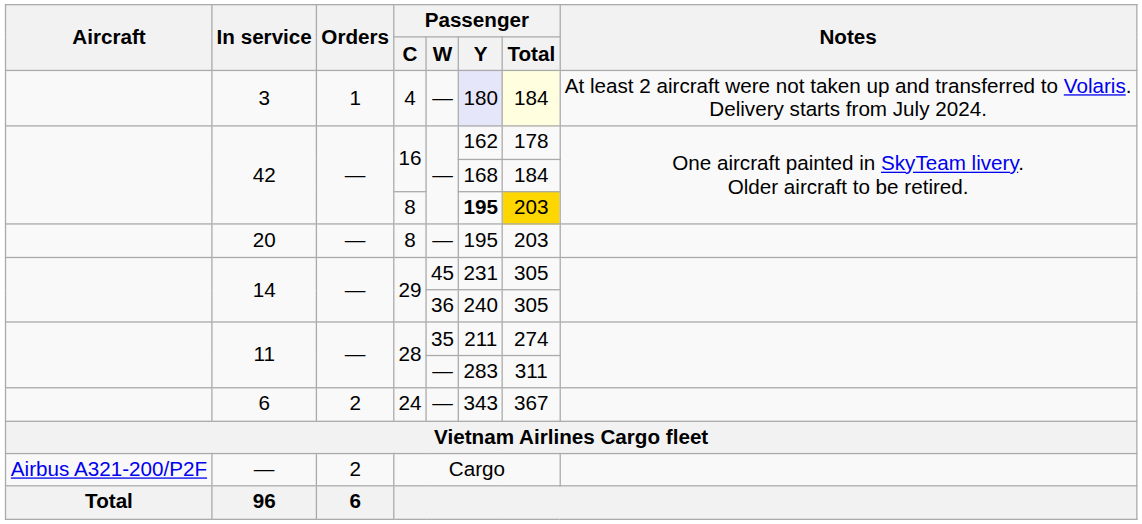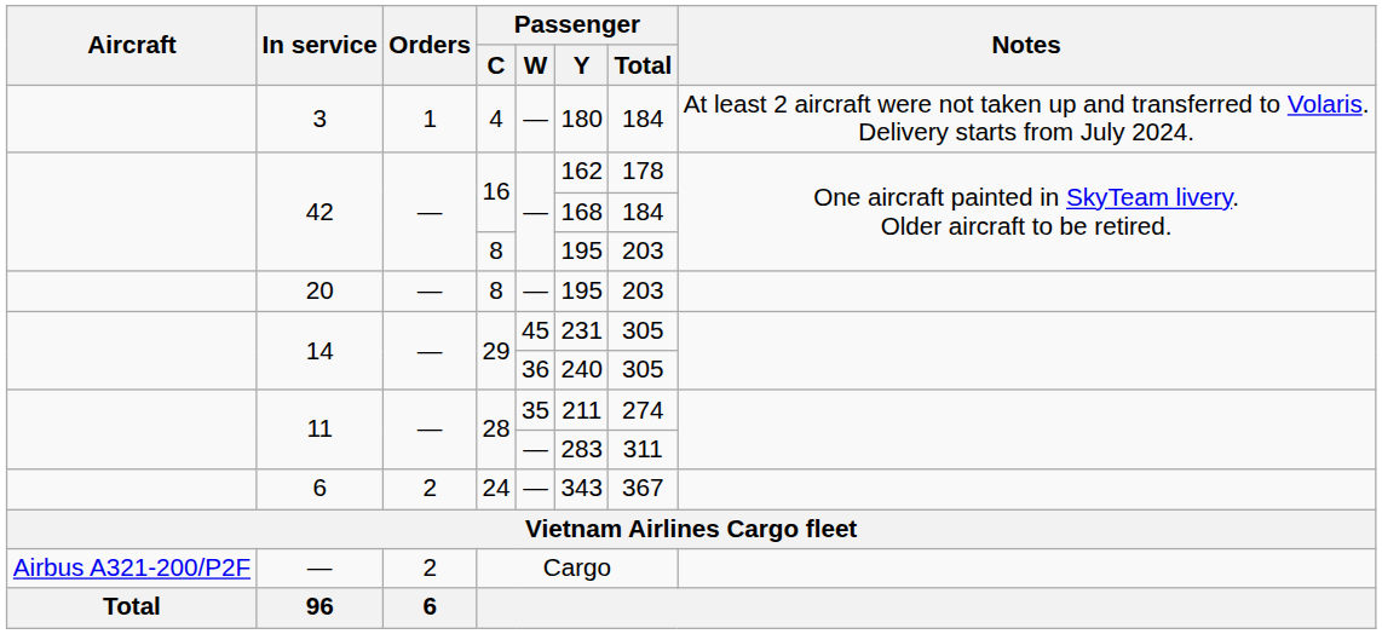3 | Passenger / Y: lavender background -> no background
3 | Passenger / Total: lightyellow background -> no background
42 / 8 | Passenger / Y: bold -> normal
42 / 8 | Passenger / Total: gold background -> no background
